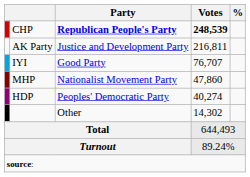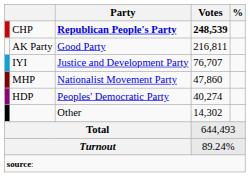AK Party | Party: Justice and Development Party -> Good Party
IYI | Party: Good Party -> Justice and Development Party
